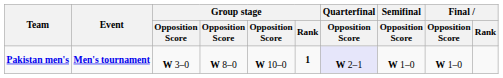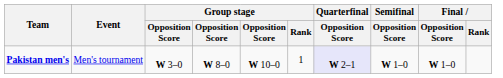Pakistan men's | Event: bold -> normal
Pakistan men's | Group stage / Rank: bold -> normal
